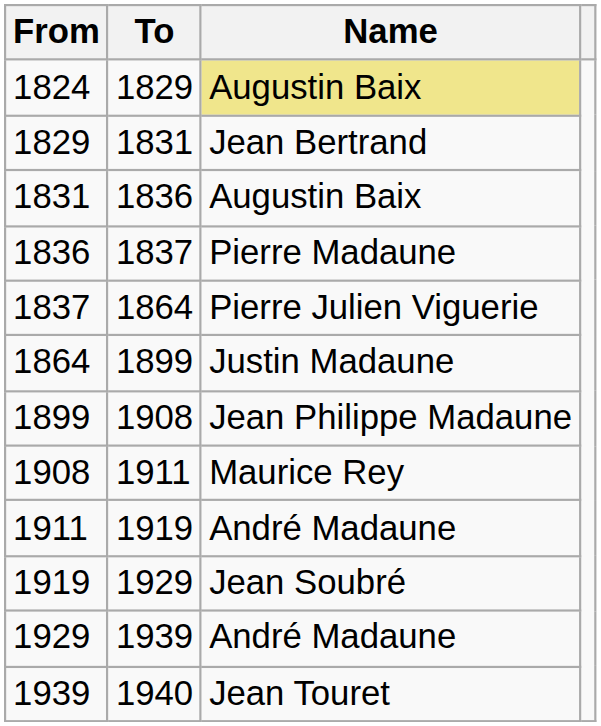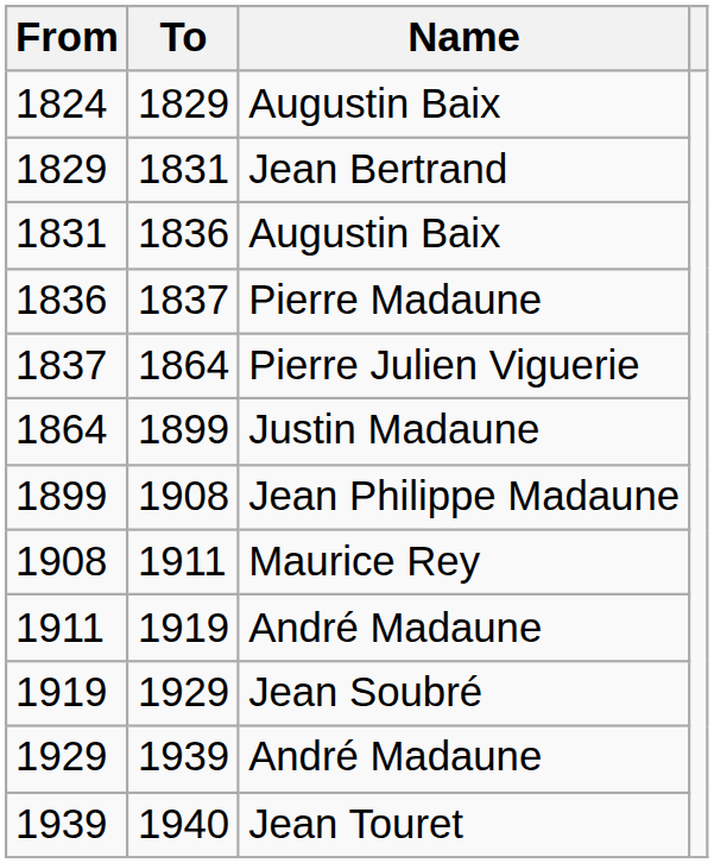1824 | Name: khaki background -> no background
